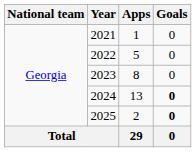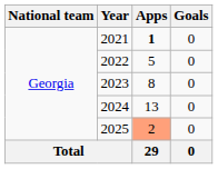2021 | Apps: normal -> bold
2024 | Goals: bold -> normal
2025 | Apps: no background -> lightsalmon background
2025 | Goals: bold -> normal
